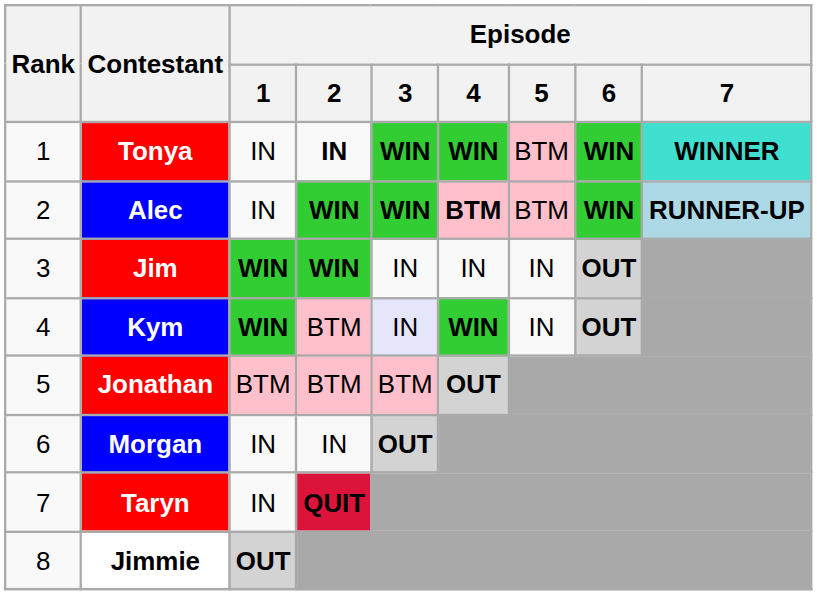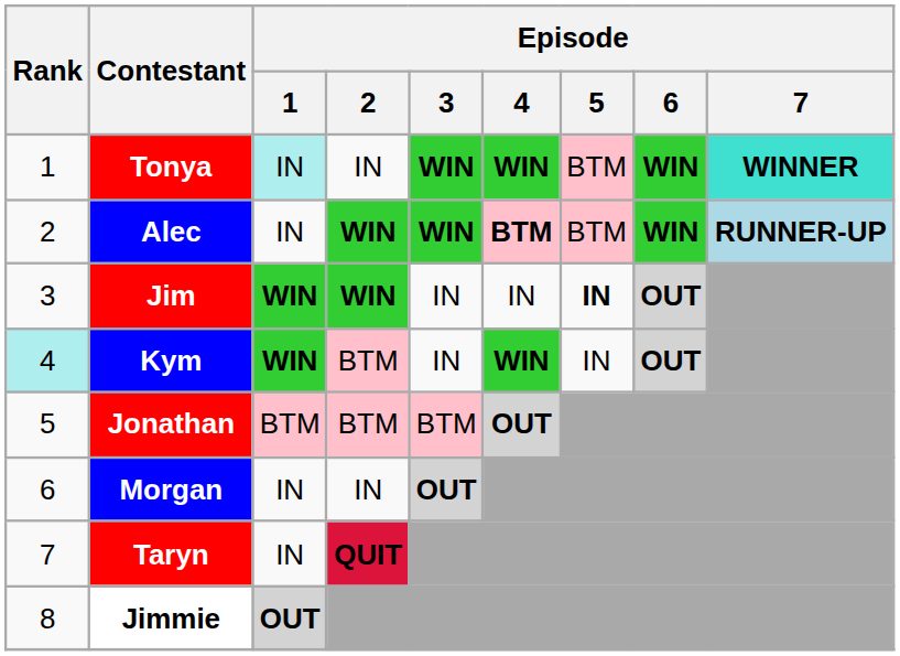Tonya | Episode / 1: no background -> paleturquoise background
Tonya | Episode / 2: bold -> normal
Jim | Episode / 5: normal -> bold
Kym | Rank: no background -> paleturquoise background
Kym | Episode / 3: lavender background -> no background
